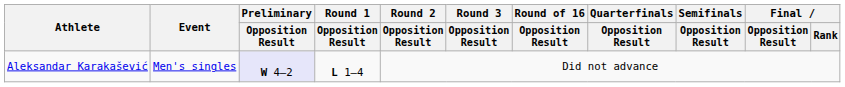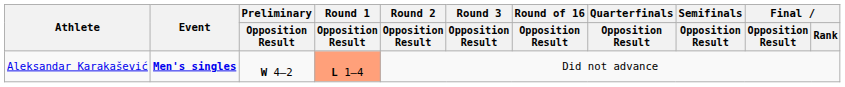Aleksandar Karakašević | Event: normal -> bold
Aleksandar Karakašević | Preliminary / Opposition Result: lavender background -> no background
Aleksandar Karakašević | Round 1 / Opposition Result: no background -> lightsalmon background
